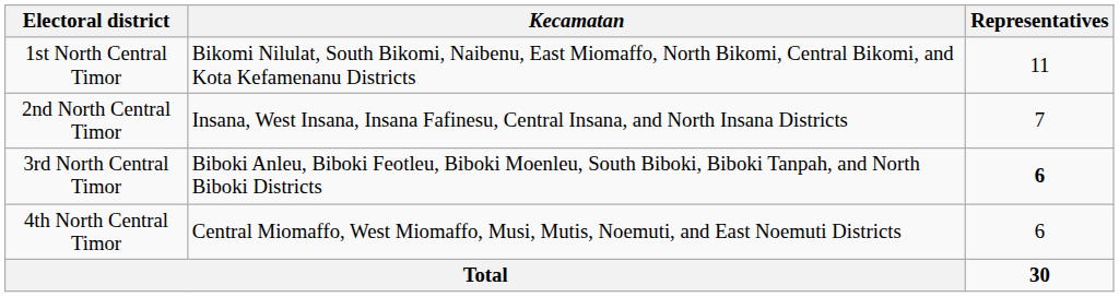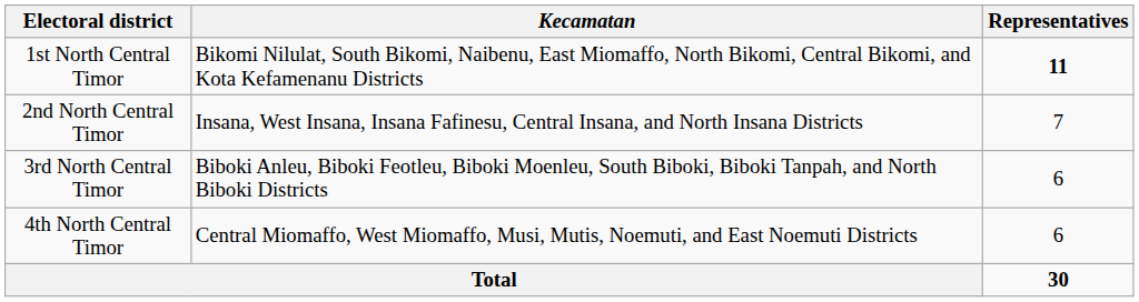1st North Central Timor | Representatives: normal -> bold
3rd North Central Timor | Representatives: bold -> normal
